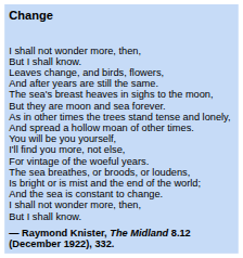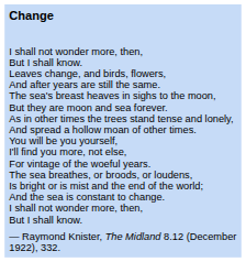row 2 | column 1: bold -> normal
